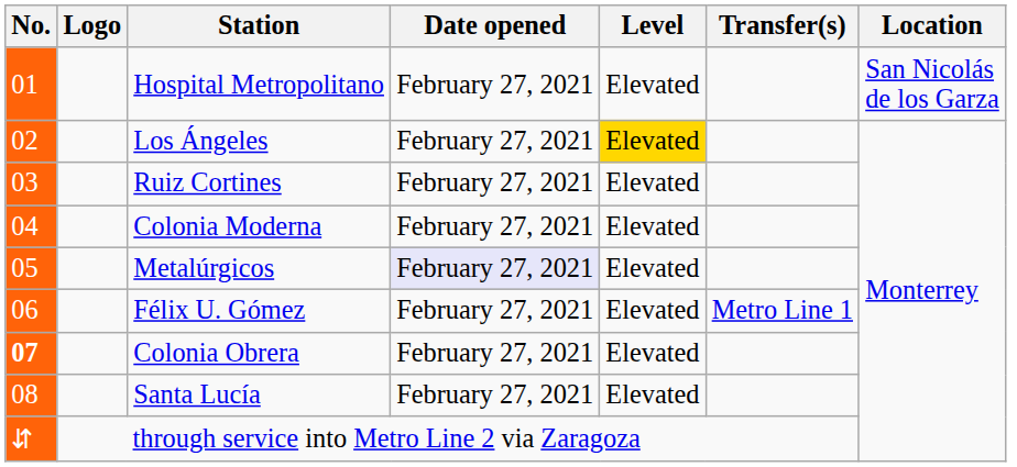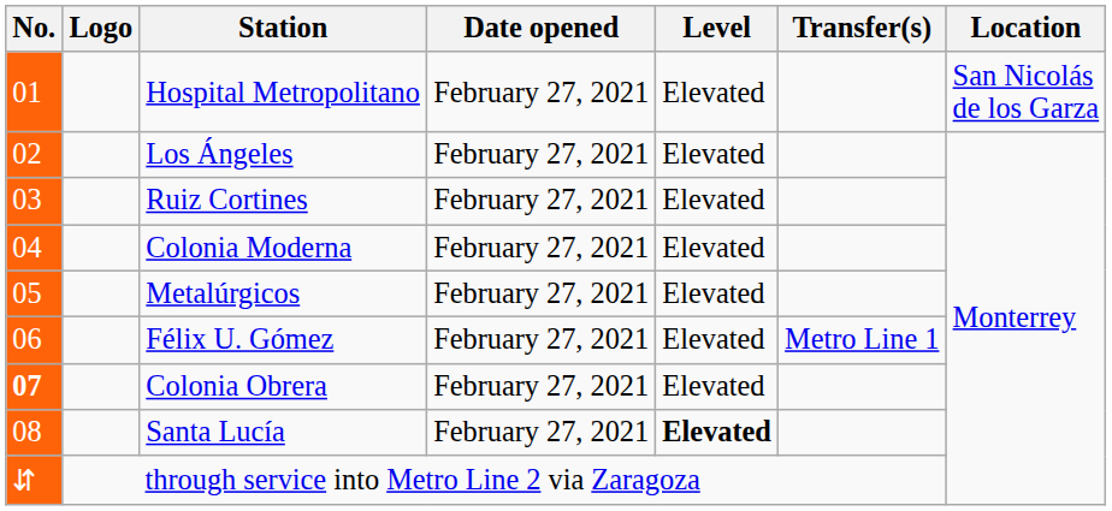Los Ángeles | Level: gold background -> no background
Metalúrgicos | Date opened: lavender background -> no background
Santa Lucía | Level: normal -> bold
